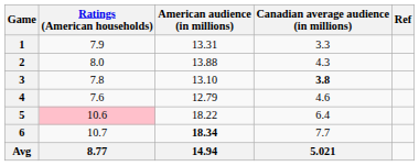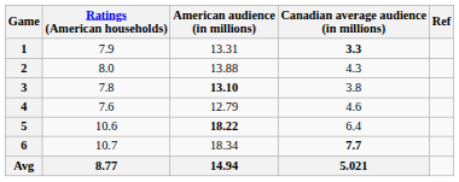1 | Canadian average audience (in millions): normal -> bold
3 | American audience (in millions): normal -> bold
3 | Canadian average audience (in millions): bold -> normal
5 | Ratings (American households): pink background -> no background
5 | American audience (in millions): normal -> bold
6 | American audience (in millions): bold -> normal
6 | Canadian average audience (in millions): normal -> bold
